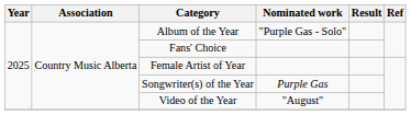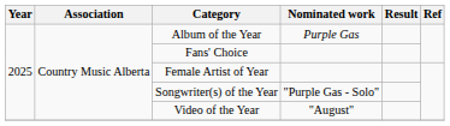Album of the Year | Nominated work: "Purple Gas - Solo" -> Purple Gas
Songwriter(s) of the Year | Nominated work: Purple Gas -> "Purple Gas - Solo"
